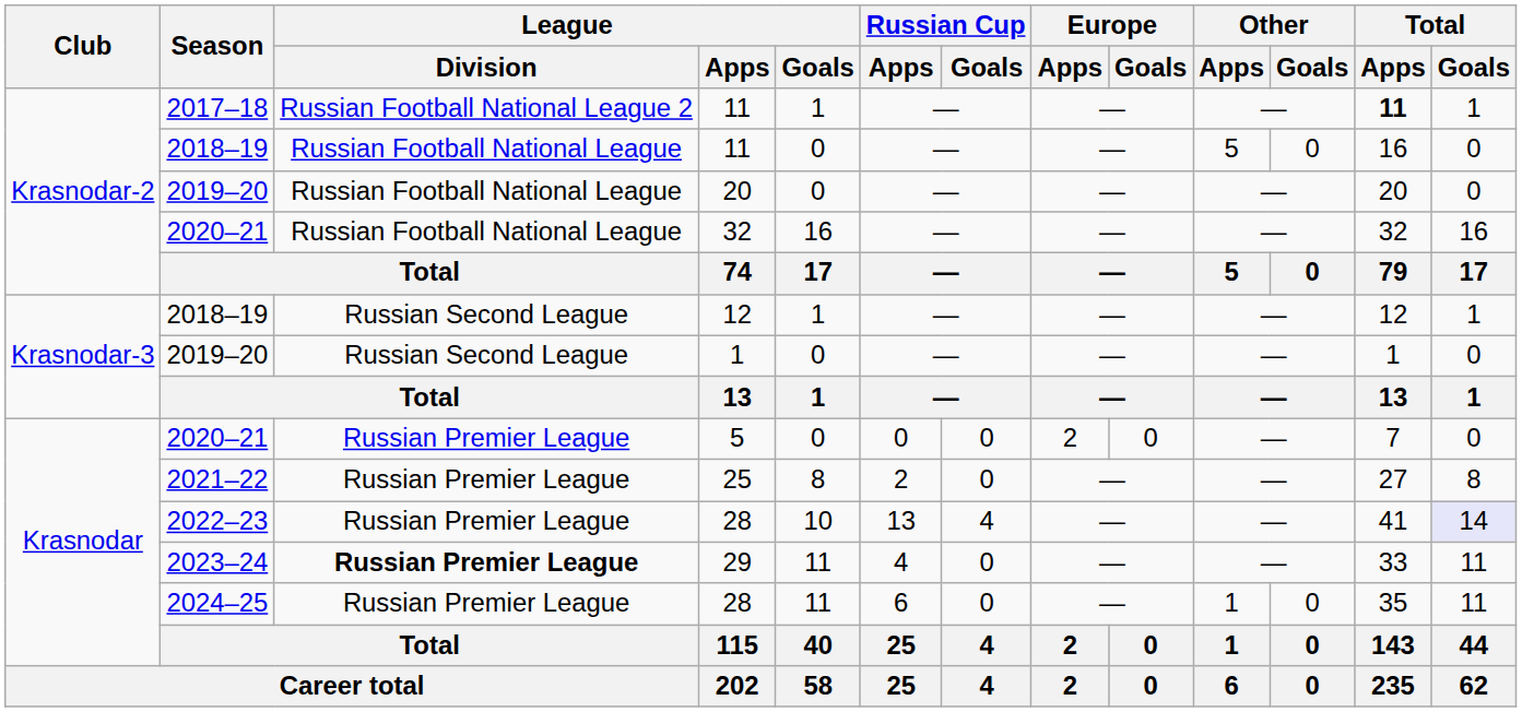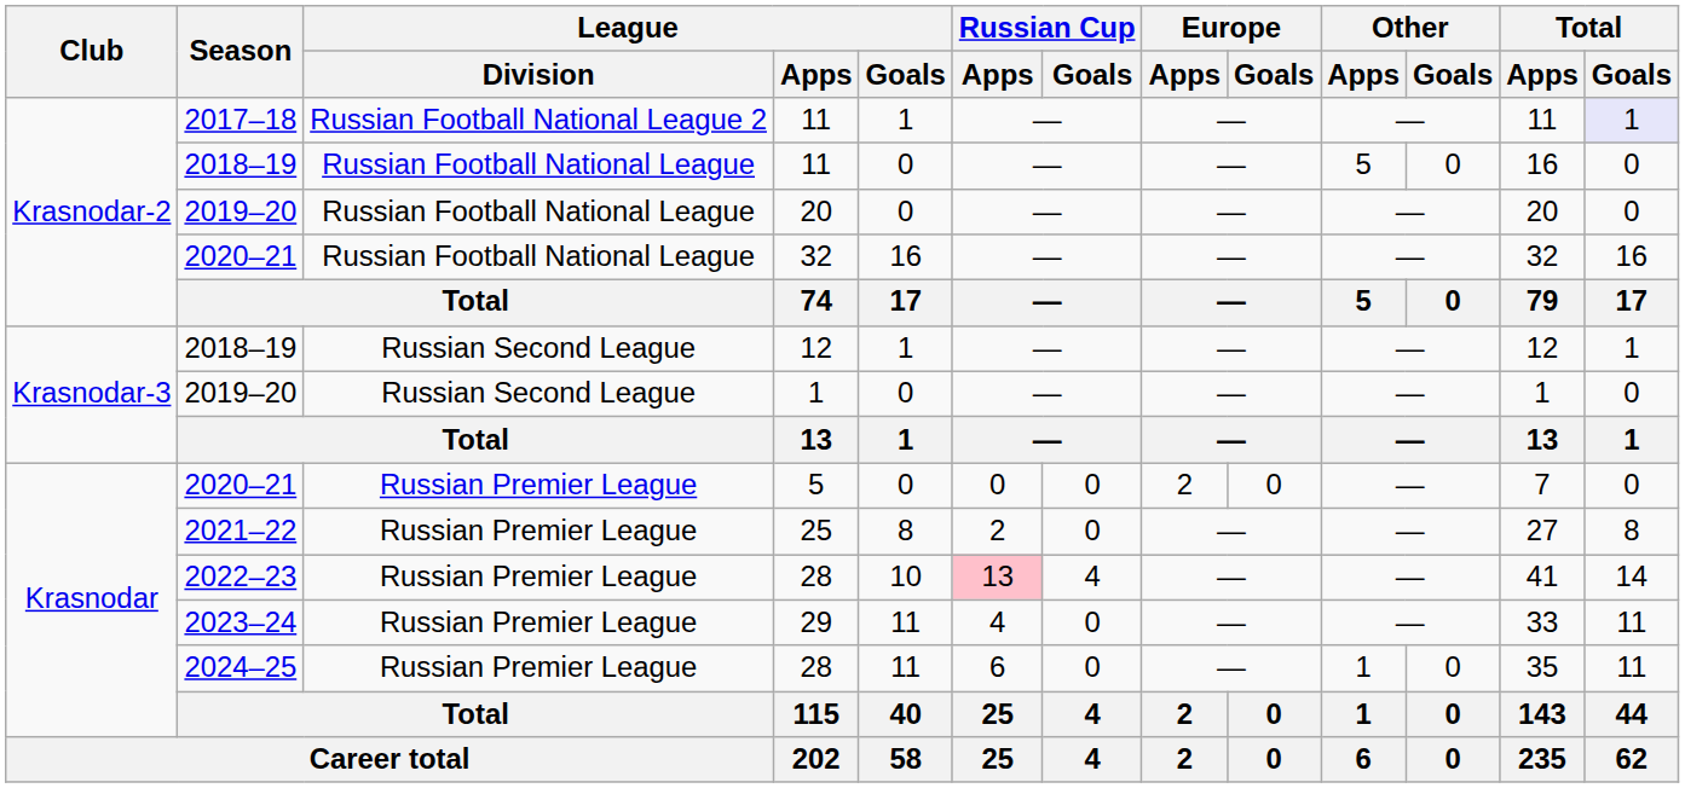2017–18 / 11 | Total / Apps: bold -> normal
2017–18 / 11 | Total / Goals: no background -> lavender background
2022–23 / 28 | Russian Cup / Apps: no background -> pink background
2022–23 / 28 | Total / Goals: lavender background -> no background
29 | League / Division: bold -> normal
